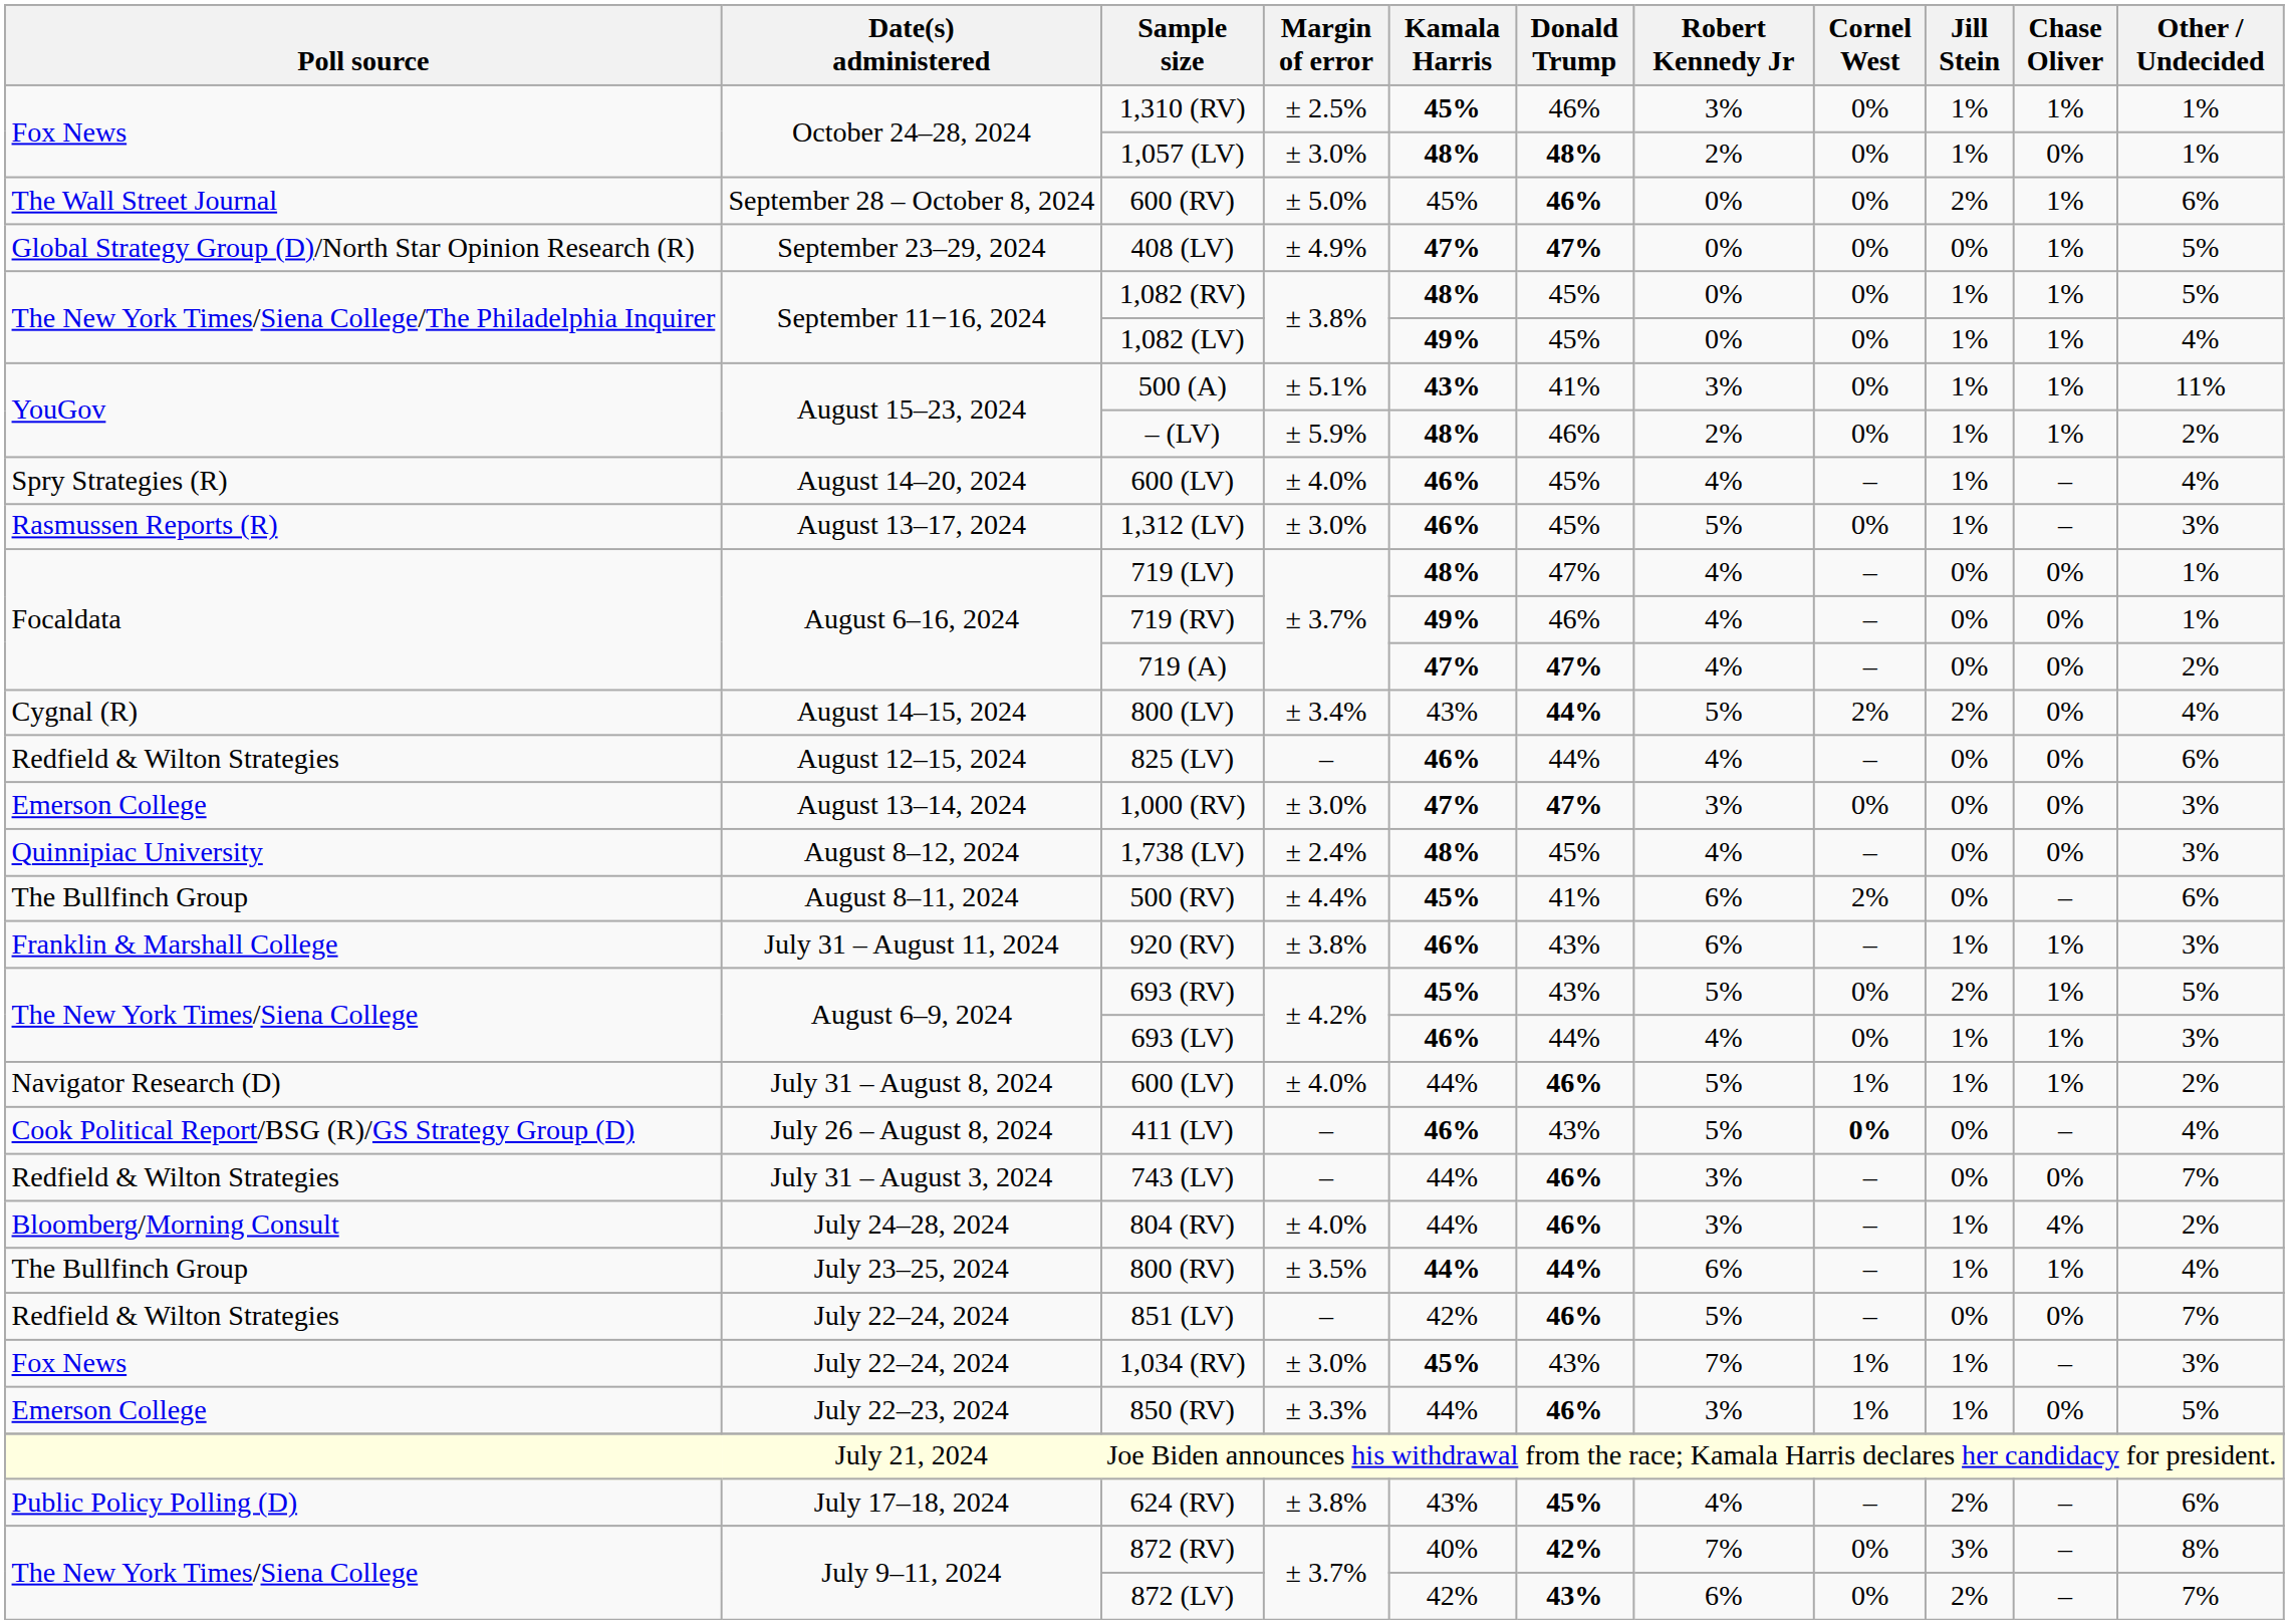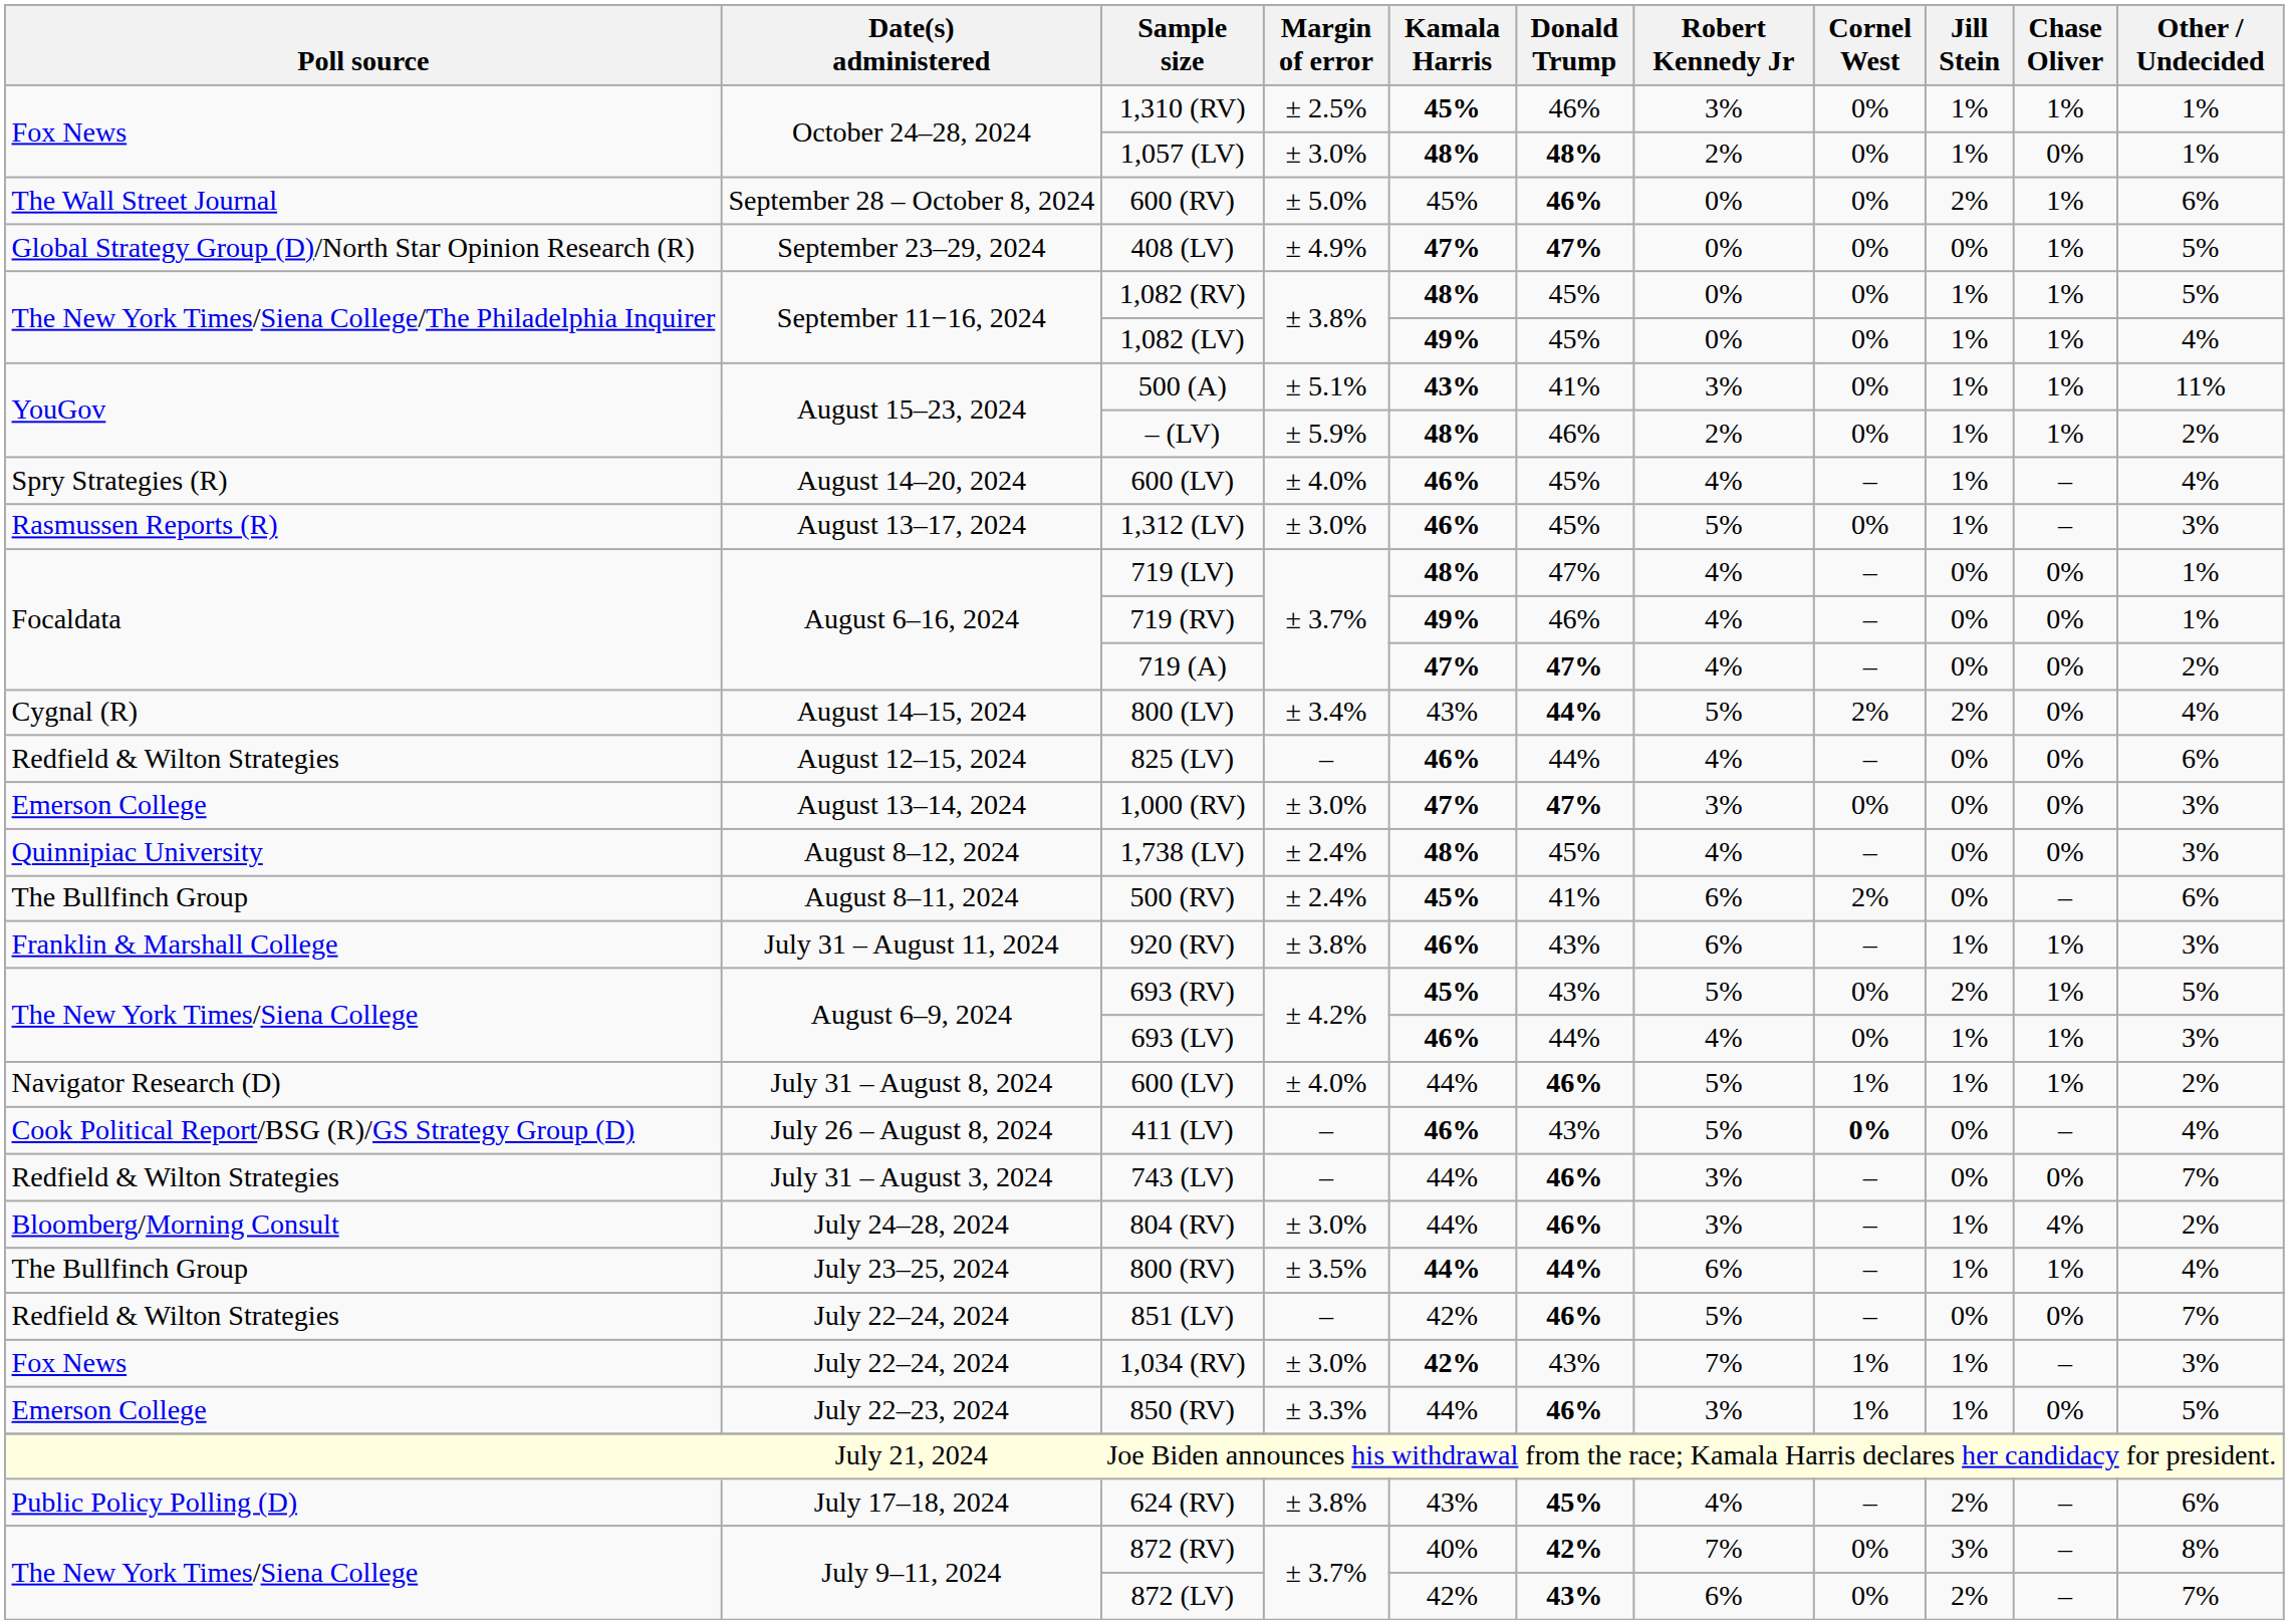500 (RV) | Margin of error: ± 4.4% -> ± 2.4%
804 (RV) | Margin of error: ± 4.0% -> ± 3.0%
1,034 (RV) | Kamala Harris: 45% -> 42%
